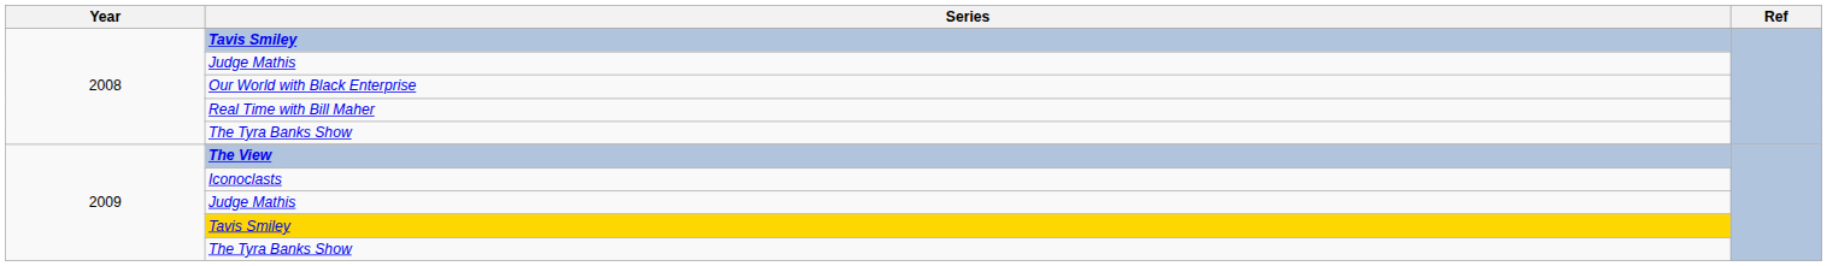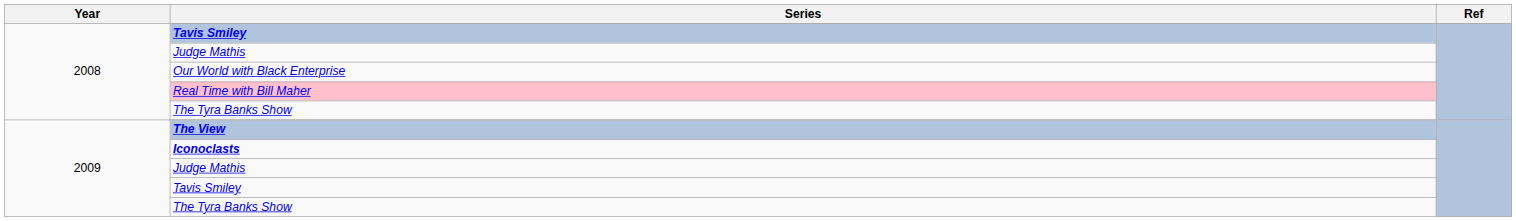Real Time with Bill Maher | Series: no background -> pink background
Iconoclasts | Series: normal -> bold
2009 / Tavis Smiley | Series: gold background -> no background
